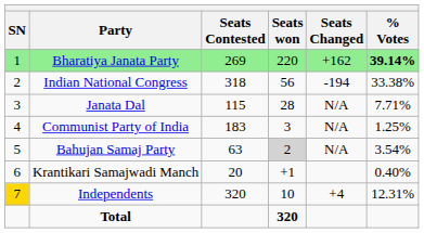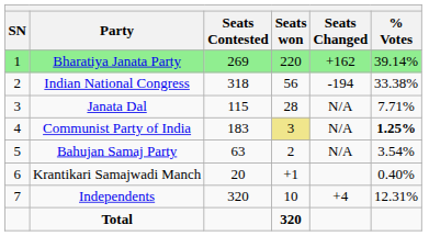Bharatiya Janata Party | % Votes: bold -> normal
Communist Party of India | Seats won: no background -> khaki background
Communist Party of India | % Votes: normal -> bold
Bahujan Samaj Party | Seats won: lightgrey background -> no background
Independents | SN: gold background -> no background
